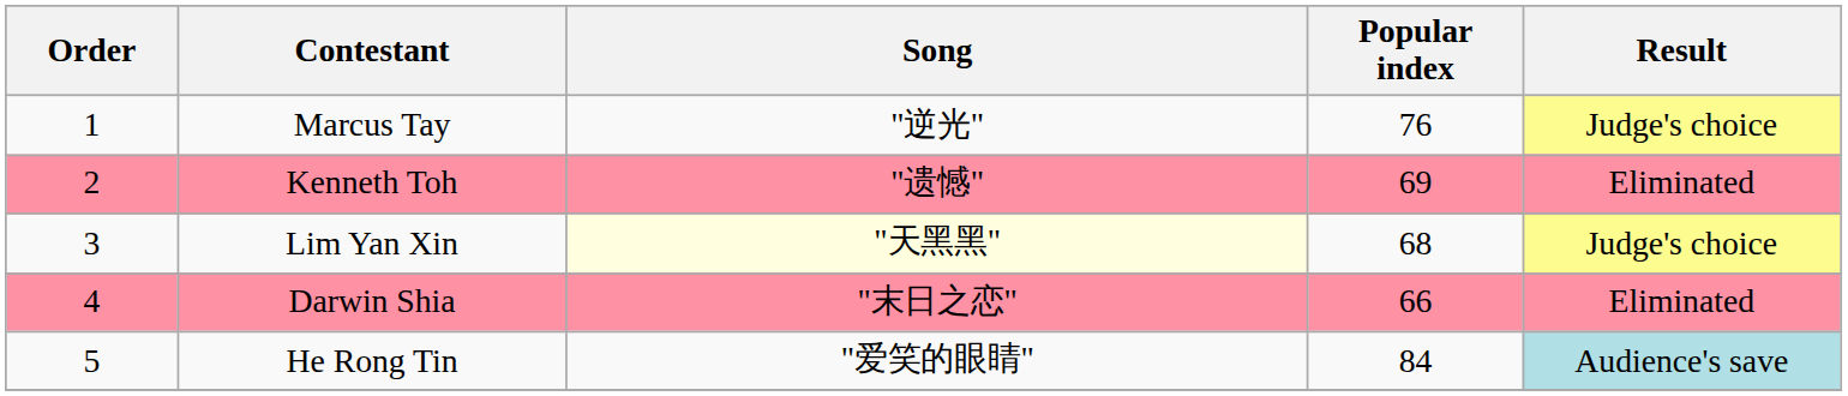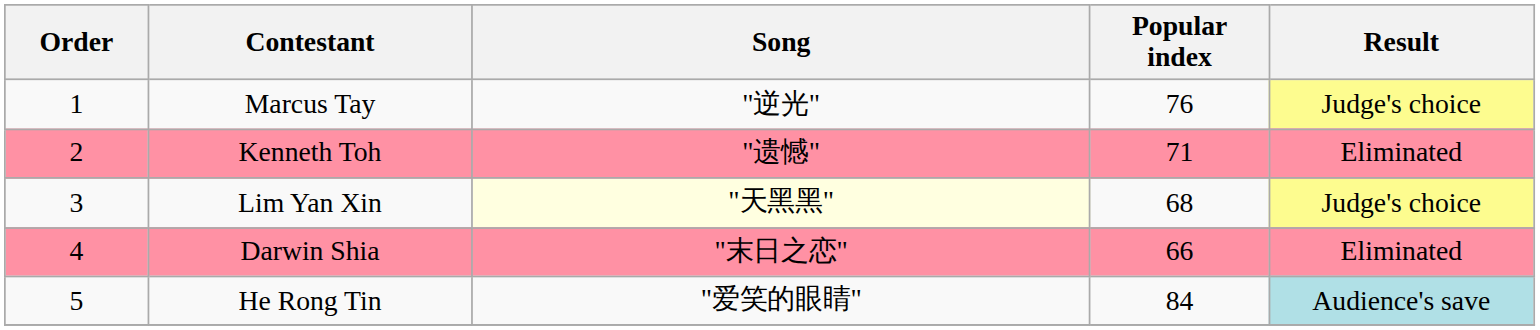Kenneth Toh | Popular index: 69 -> 71
